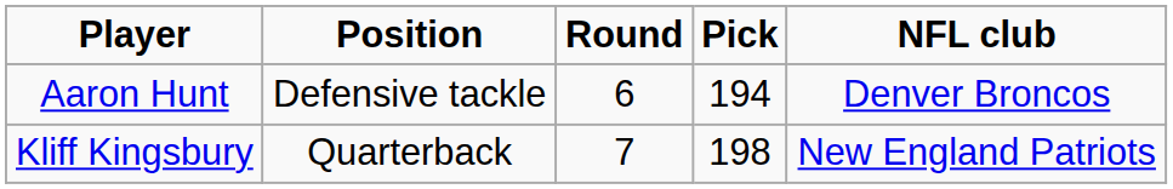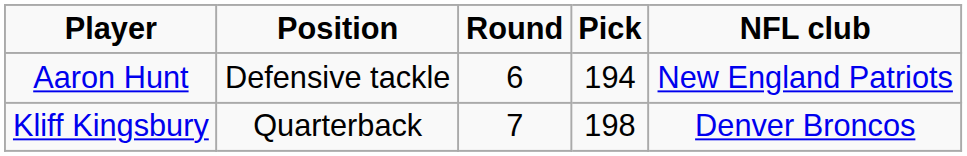Aaron Hunt | NFL club: Denver Broncos -> New England Patriots
Kliff Kingsbury | NFL club: New England Patriots -> Denver Broncos
